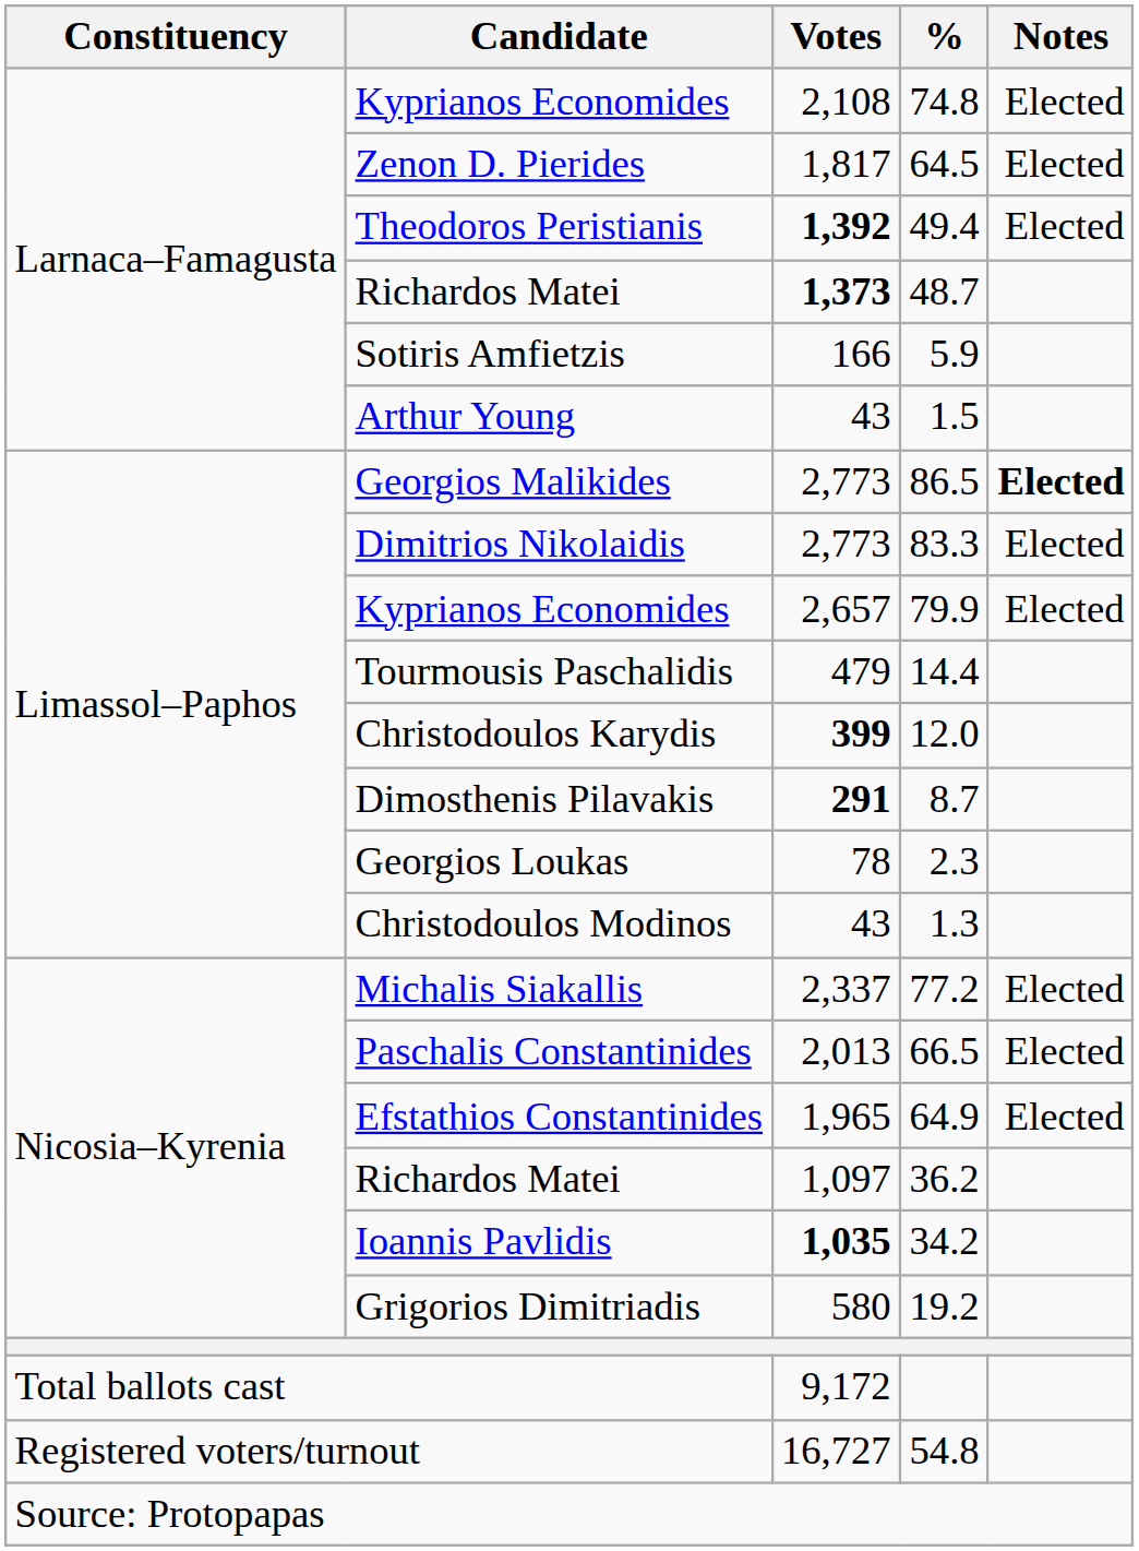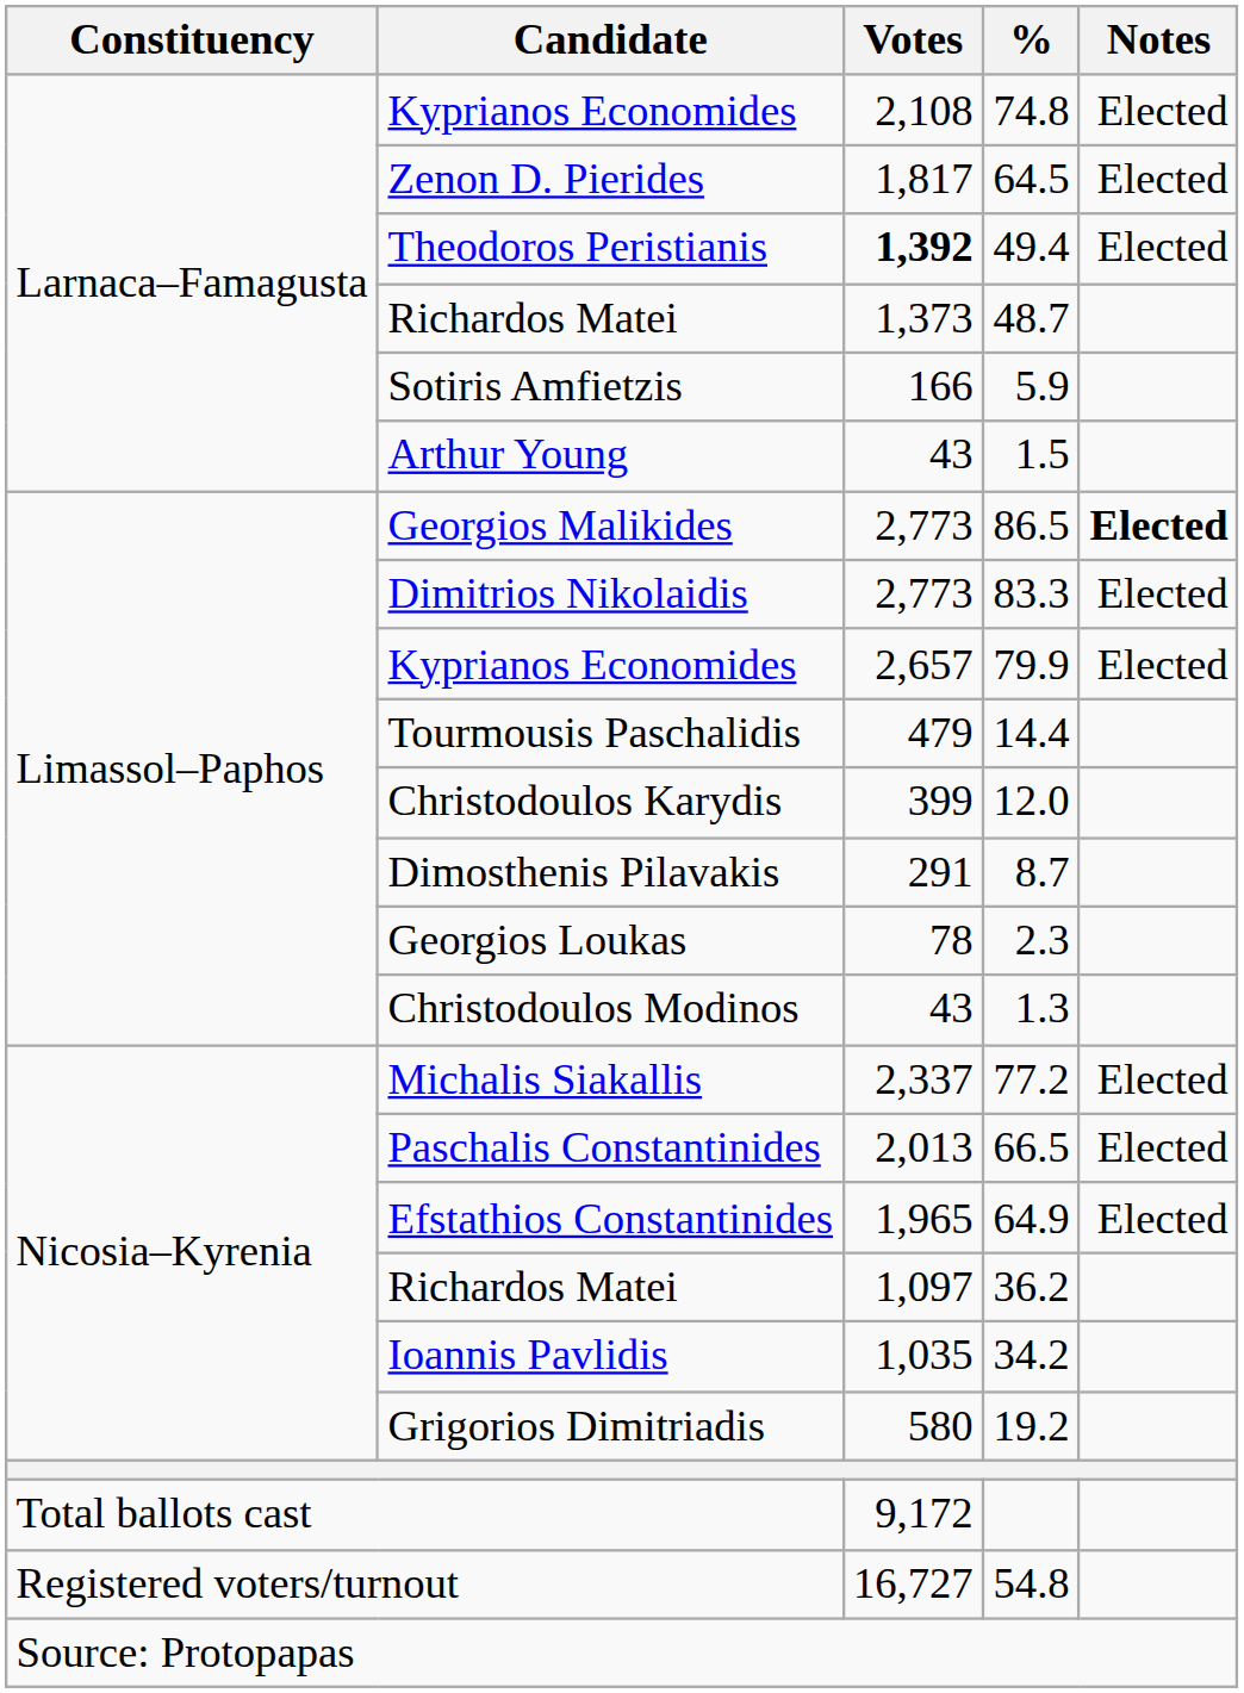Richardos Matei / 48.7 | Votes: bold -> normal
Christodoulos Karydis | Votes: bold -> normal
Dimosthenis Pilavakis | Votes: bold -> normal
Ioannis Pavlidis | Votes: bold -> normal
